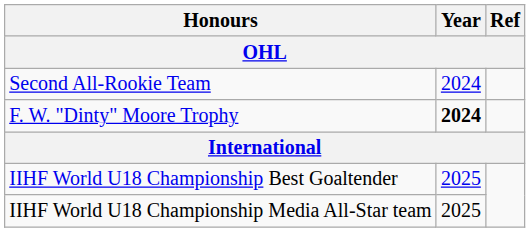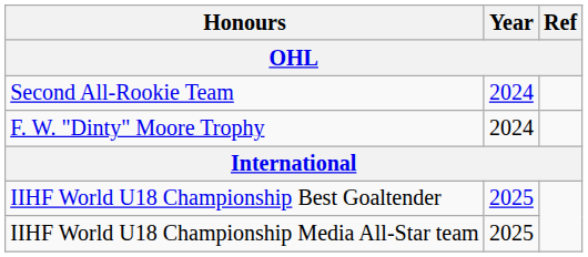F. W. "Dinty" Moore Trophy | Year: bold -> normal
